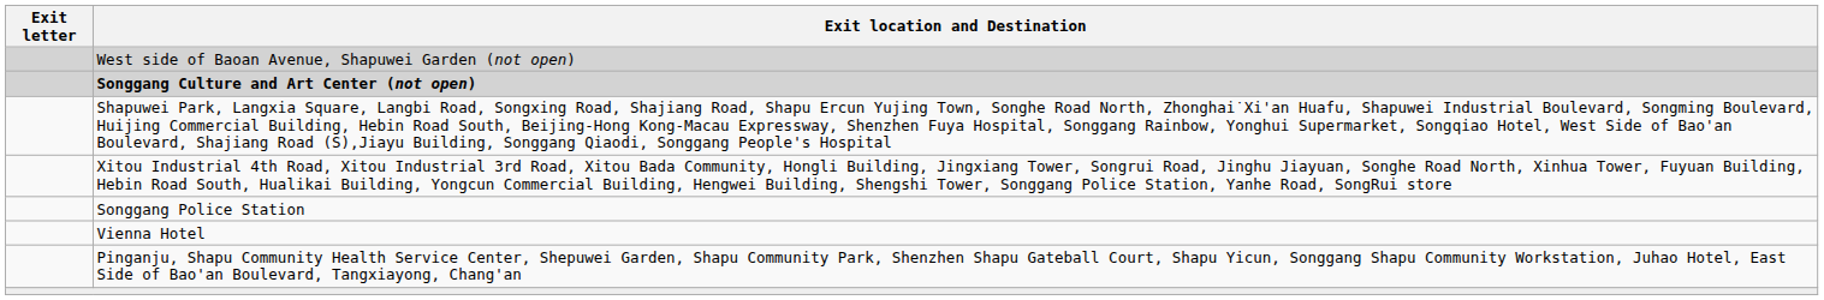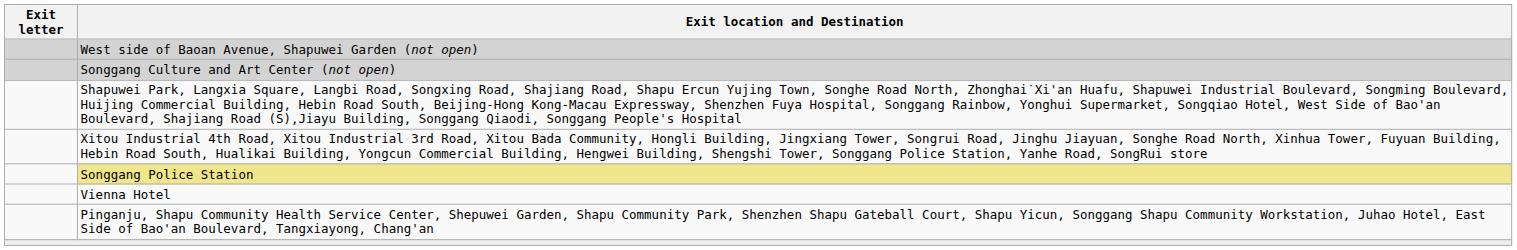Songgang Culture and Art Center (not open) | Exit location and Destination: bold -> normal
Songgang Police Station | Exit location and Destination: no background -> khaki background
